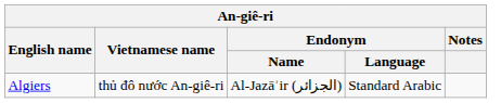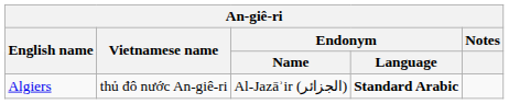Algiers | Endonym / Language: normal -> bold
